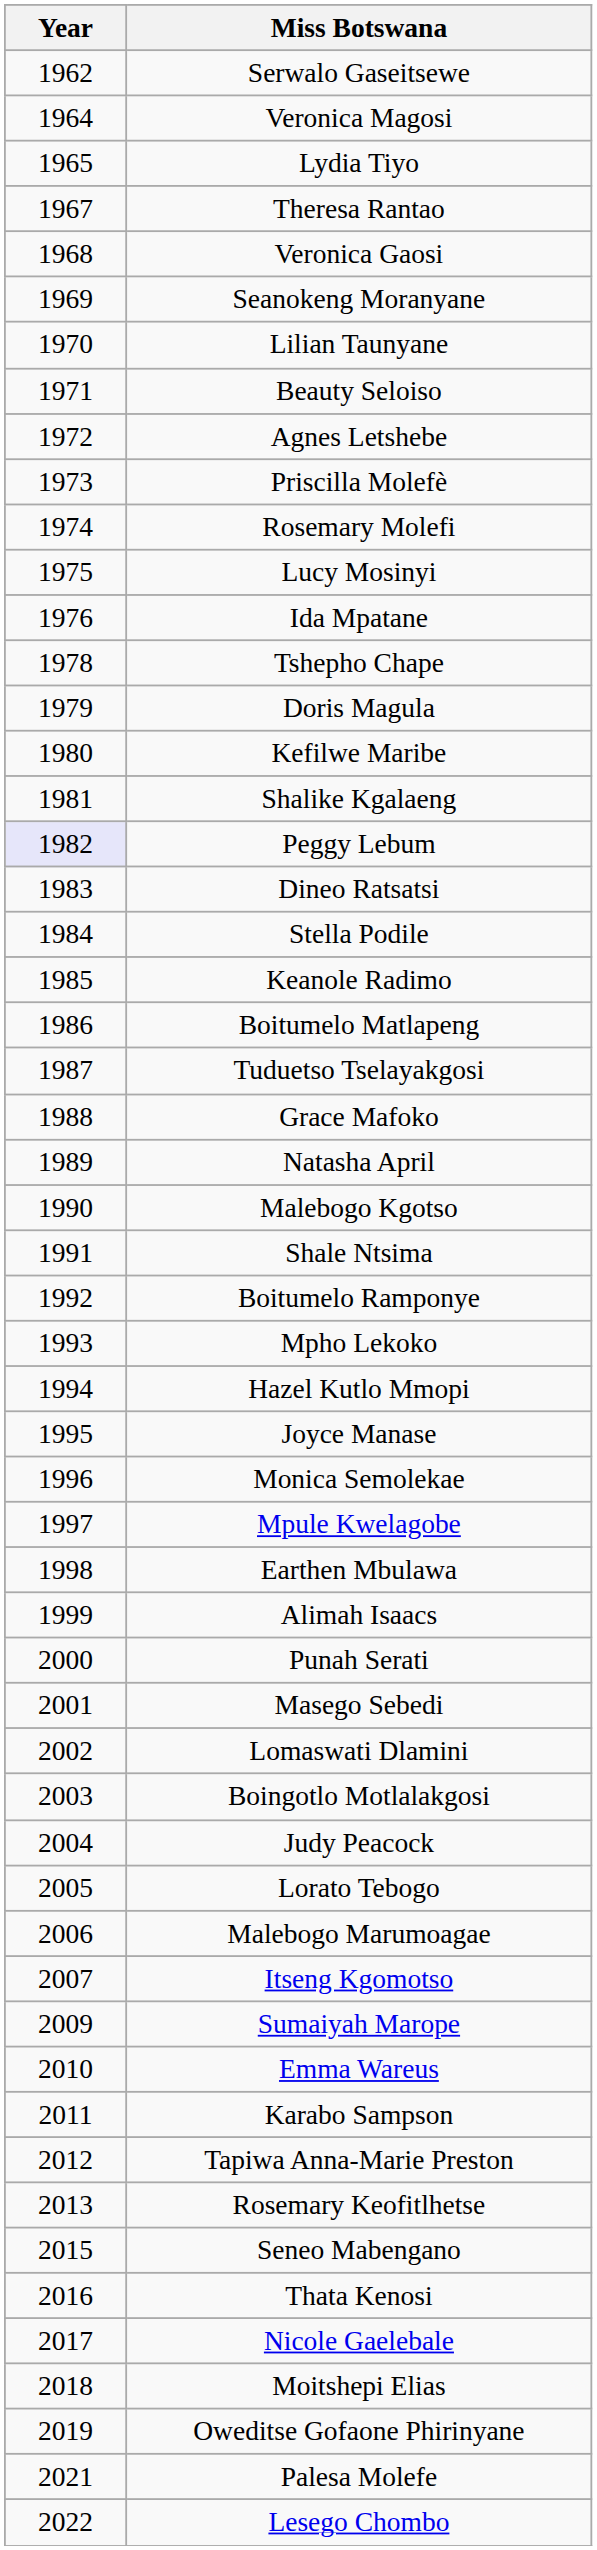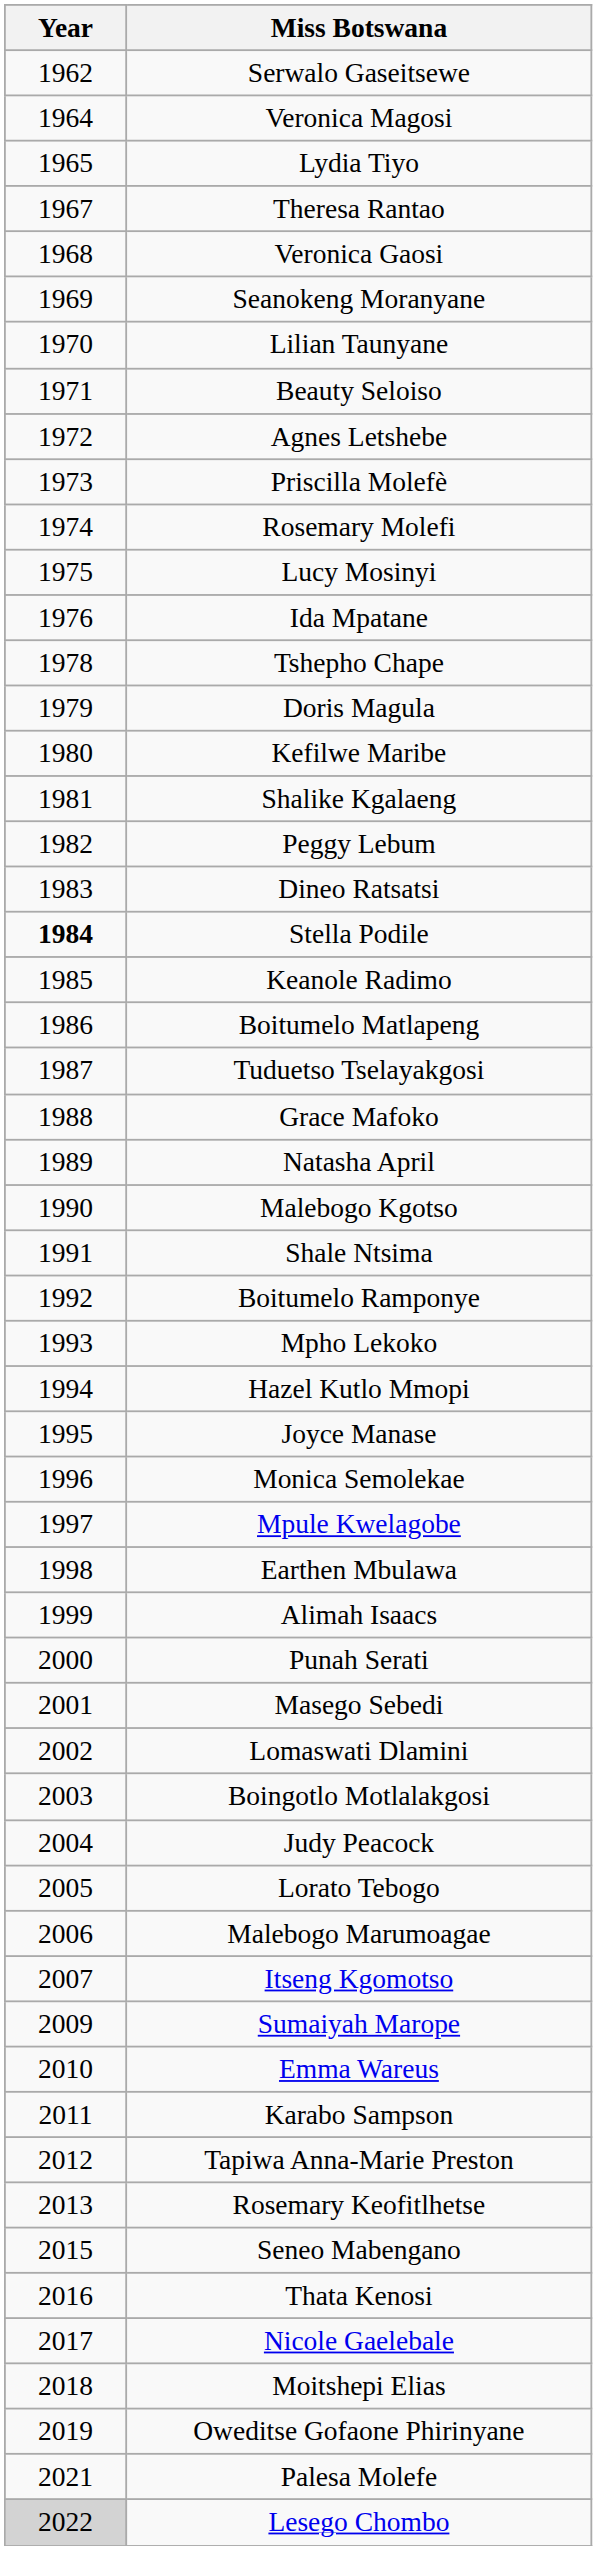Peggy Lebum | Year: lavender background -> no background
Stella Podile | Year: normal -> bold
Lesego Chombo | Year: no background -> lightgrey background
